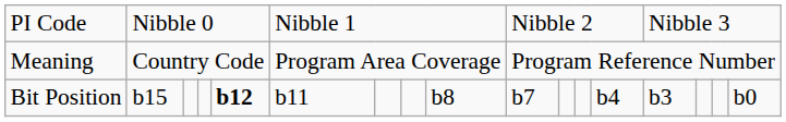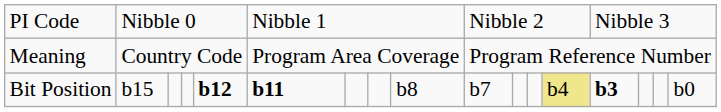Bit Position | column 6: normal -> bold
Bit Position | column 13: no background -> khaki background
Bit Position | column 14: normal -> bold
